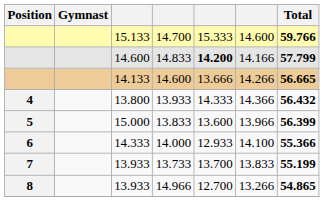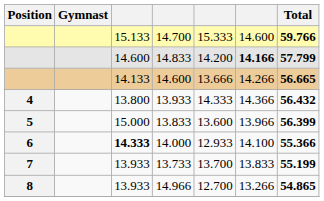14.833 | column 5: bold -> normal
14.833 | column 6: normal -> bold
14.000 | column 3: normal -> bold
